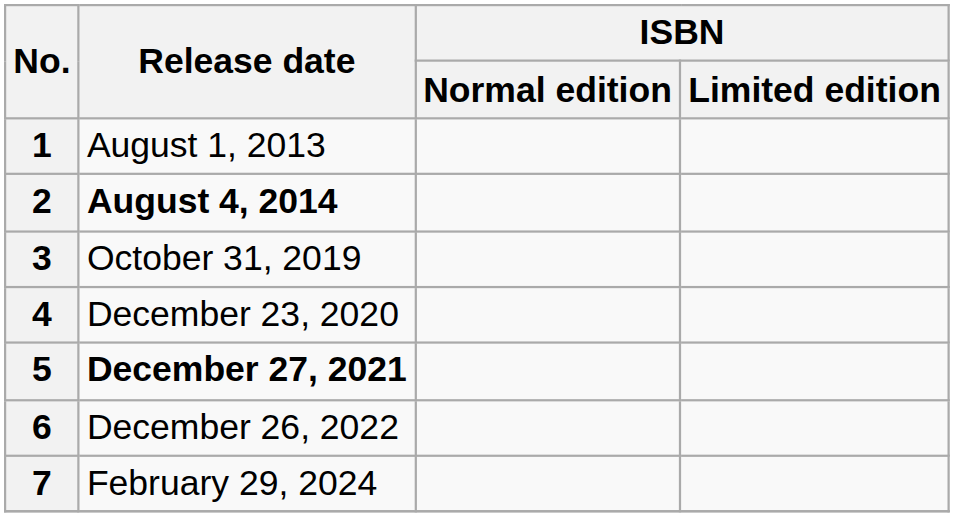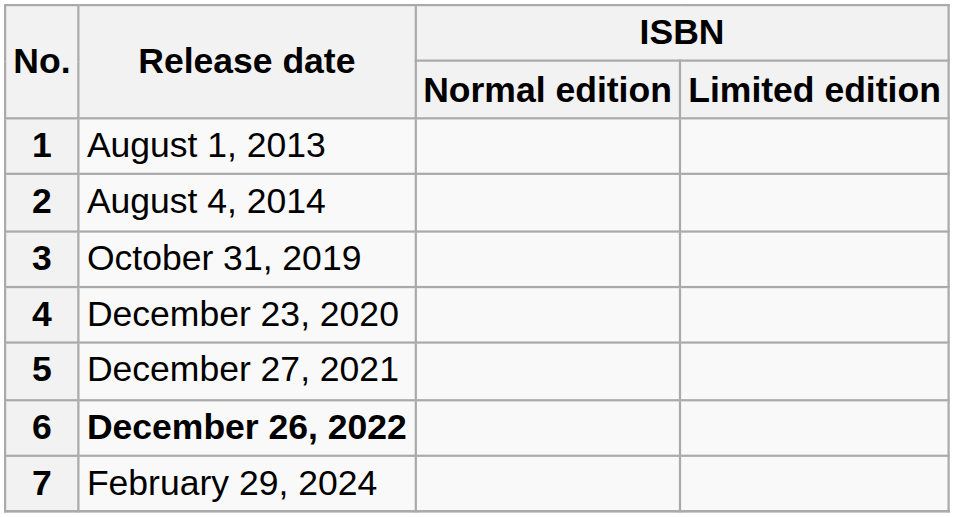2 | Release date: bold -> normal
5 | Release date: bold -> normal
6 | Release date: normal -> bold
